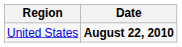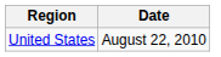United States | Date: bold -> normal
